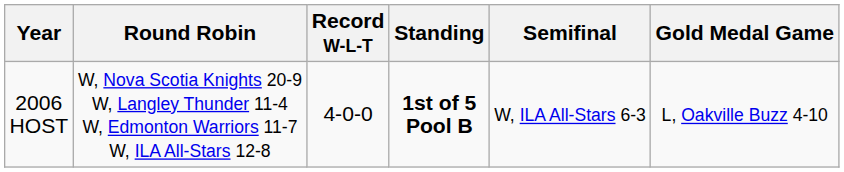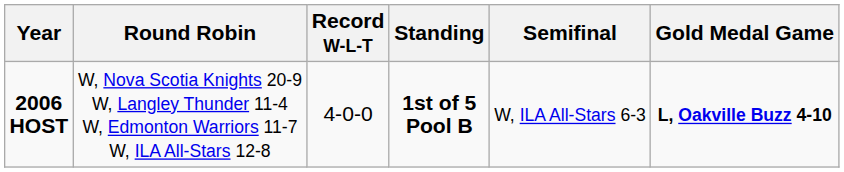row 2 | Year: normal -> bold
row 2 | Gold Medal Game: normal -> bold
